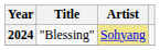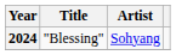2024 | Artist: khaki background -> no background
